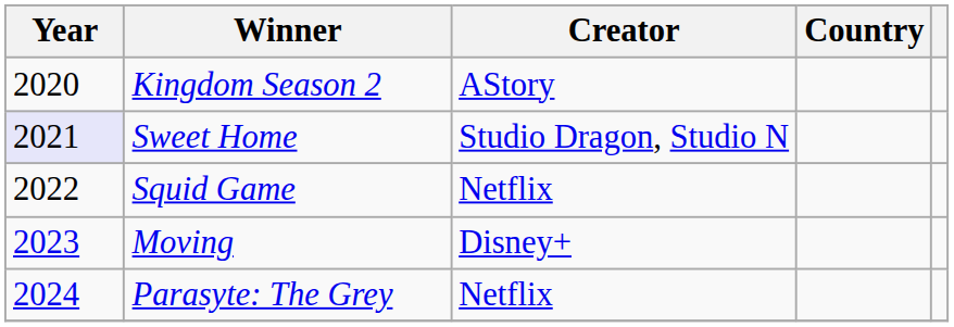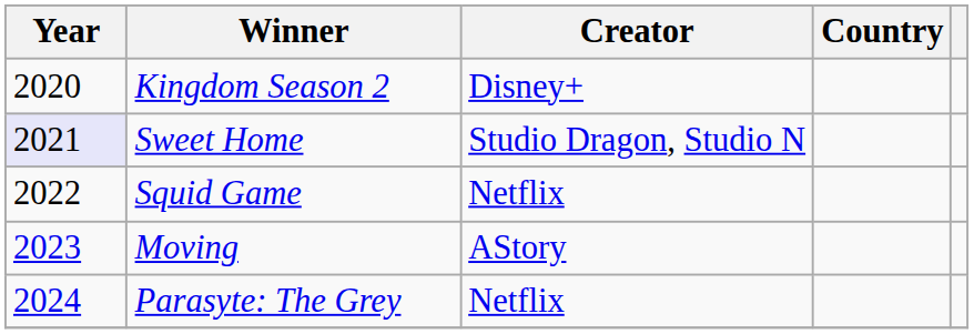Kingdom Season 2 | Creator: AStory -> Disney+
Moving | Creator: Disney+ -> AStory
